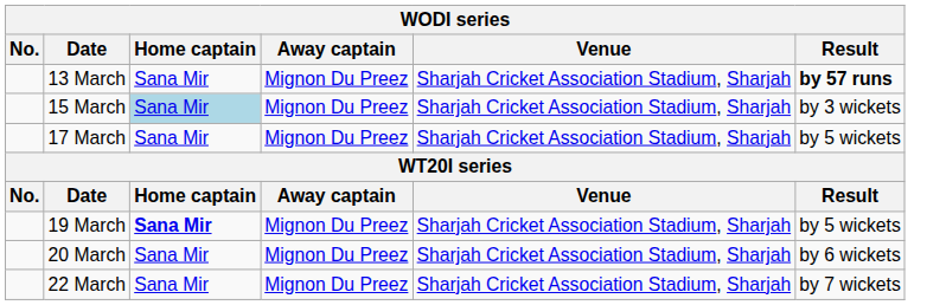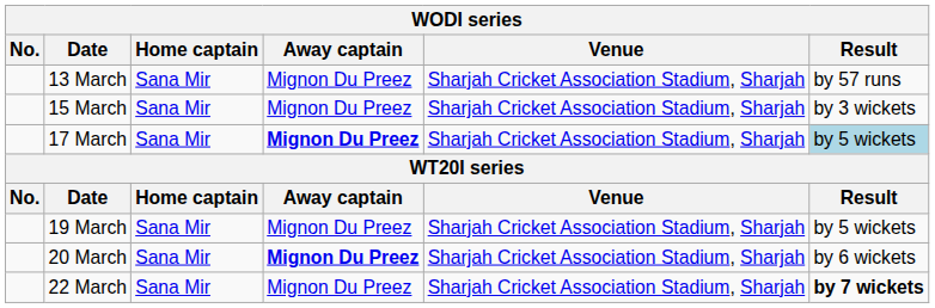13 March | Result: bold -> normal
15 March | Home captain: lightblue background -> no background
17 March | Away captain: normal -> bold
17 March | Result: no background -> lightblue background
19 March | Home captain: bold -> normal
20 March | Away captain: normal -> bold
22 March | Result: normal -> bold
